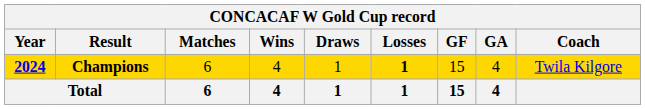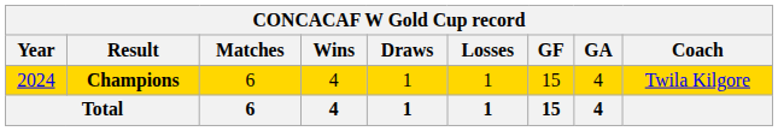Champions | Year: bold -> normal
Champions | Losses: bold -> normal
